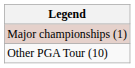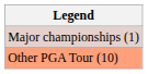row 3 | column 1: no background -> lightsalmon background
